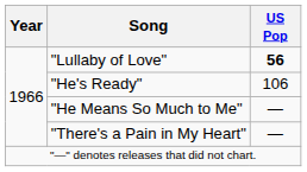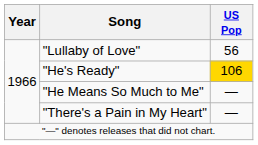"Lullaby of Love" | US Pop: bold -> normal
"He's Ready" | US Pop: no background -> gold background
